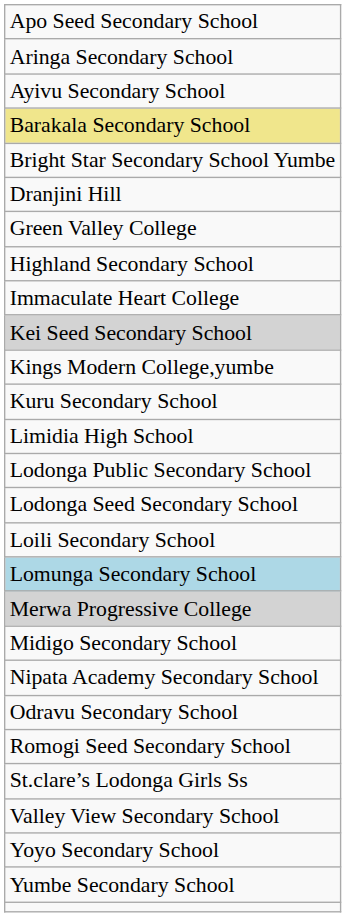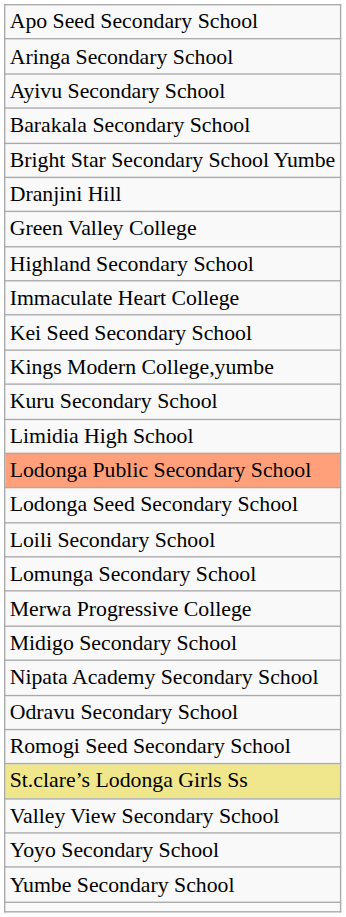row 4 | column 1: khaki background -> no background
row 10 | column 1: lightgrey background -> no background
row 14 | column 1: no background -> lightsalmon background
row 17 | column 1: lightblue background -> no background
row 18 | column 1: lightgrey background -> no background
row 23 | column 1: no background -> khaki background
